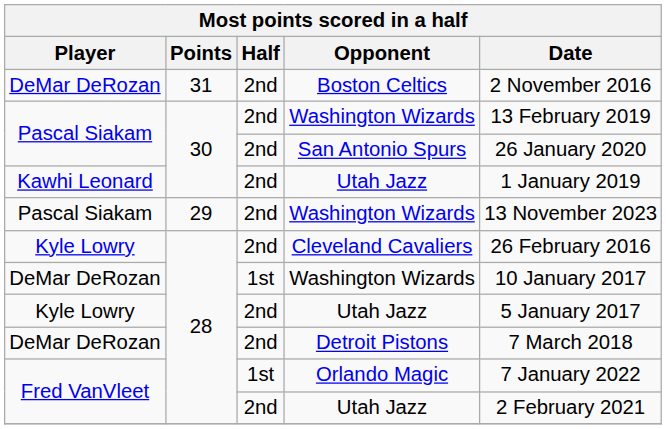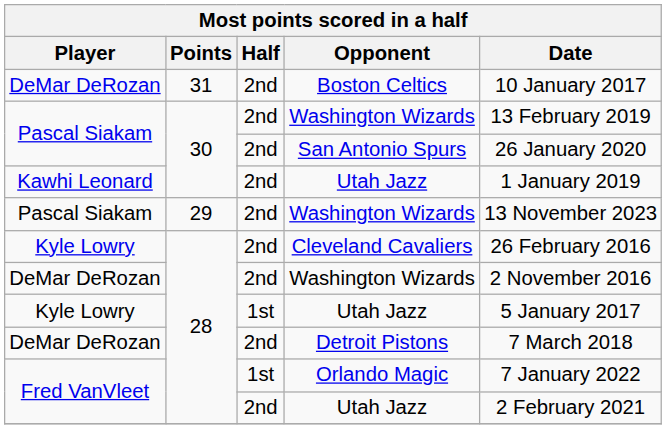Boston Celtics | Date: 2 November 2016 -> 10 January 2017
DeMar DeRozan / Washington Wizards | Half: 1st -> 2nd
DeMar DeRozan / Washington Wizards | Date: 10 January 2017 -> 2 November 2016
Kyle Lowry / Utah Jazz | Half: 2nd -> 1st
